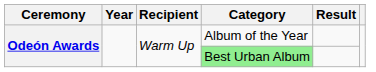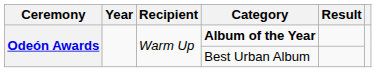Album of the Year | Category: normal -> bold
Best Urban Album | Category: lightgreen background -> no background
